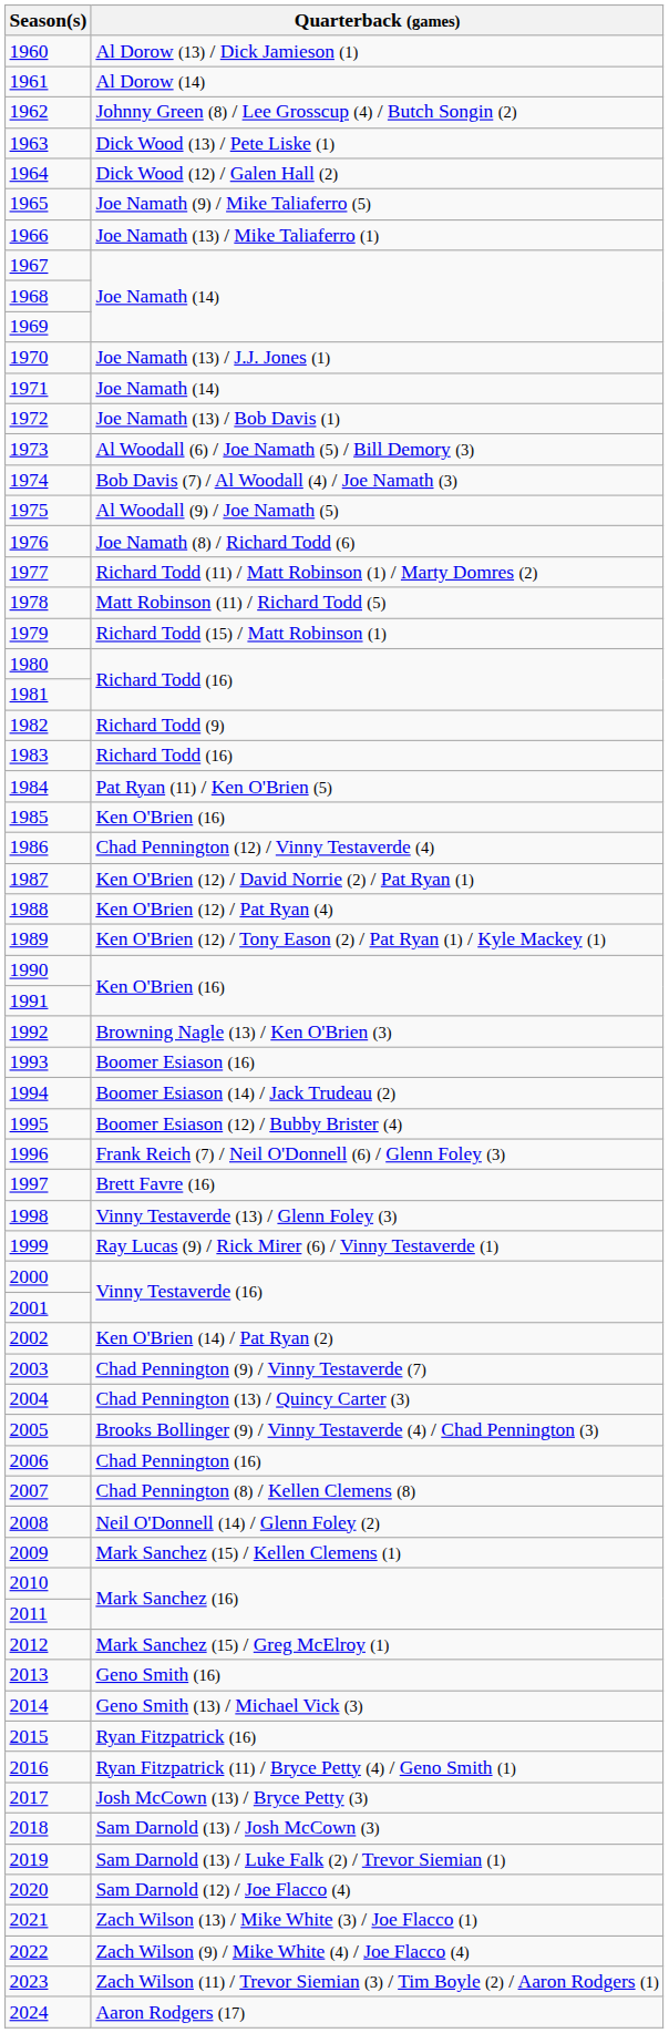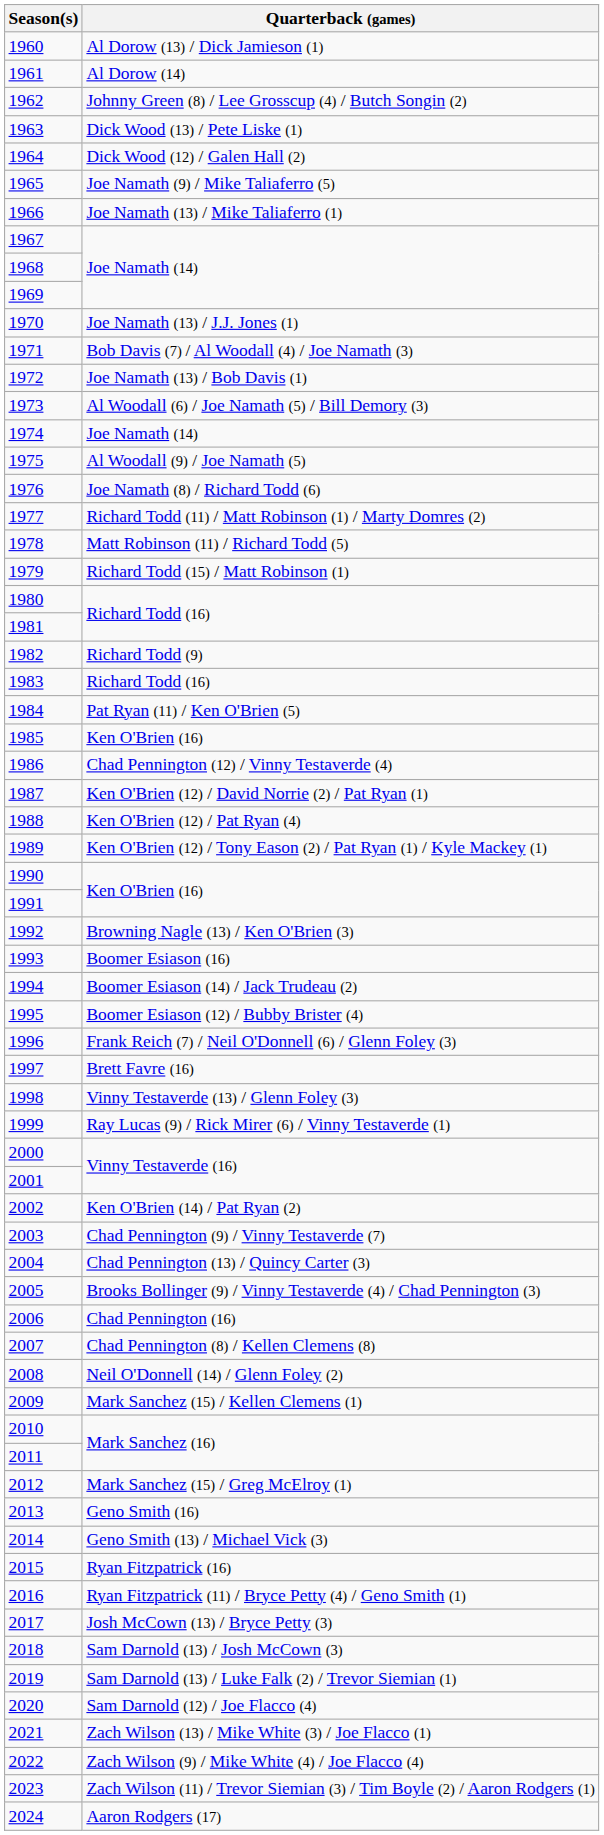1971 | Quarterback (games): Joe Namath (14) -> Bob Davis (7) / Al Woodall (4) / Joe Namath (3)
1974 | Quarterback (games): Bob Davis (7) / Al Woodall (4) / Joe Namath (3) -> Joe Namath (14)
